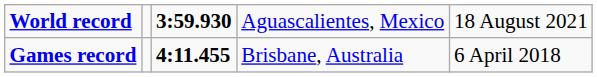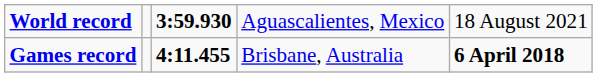Games record | column 5: normal -> bold
